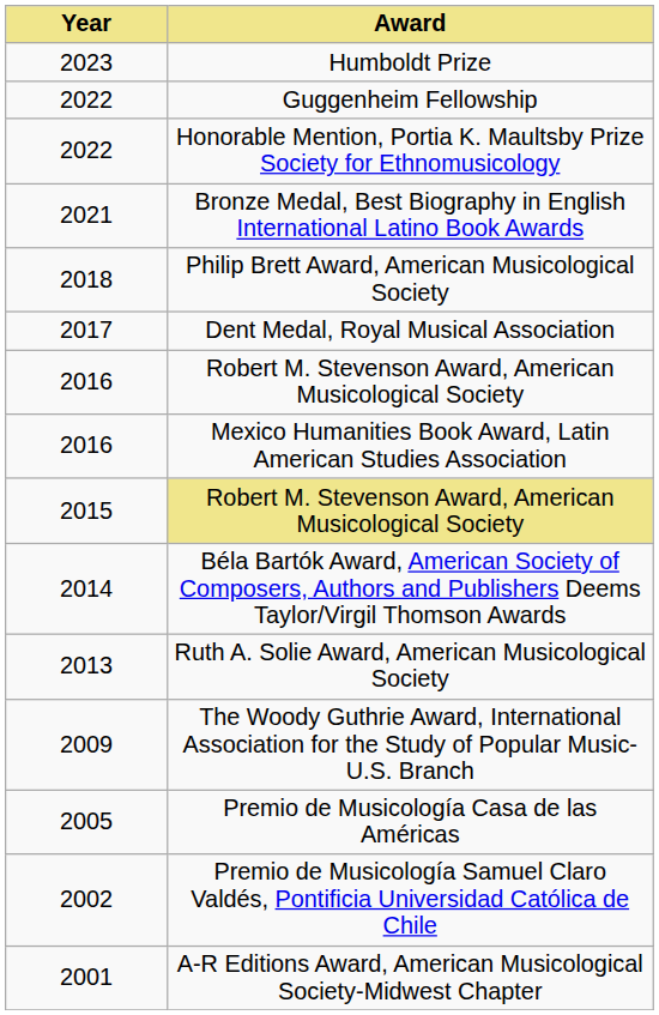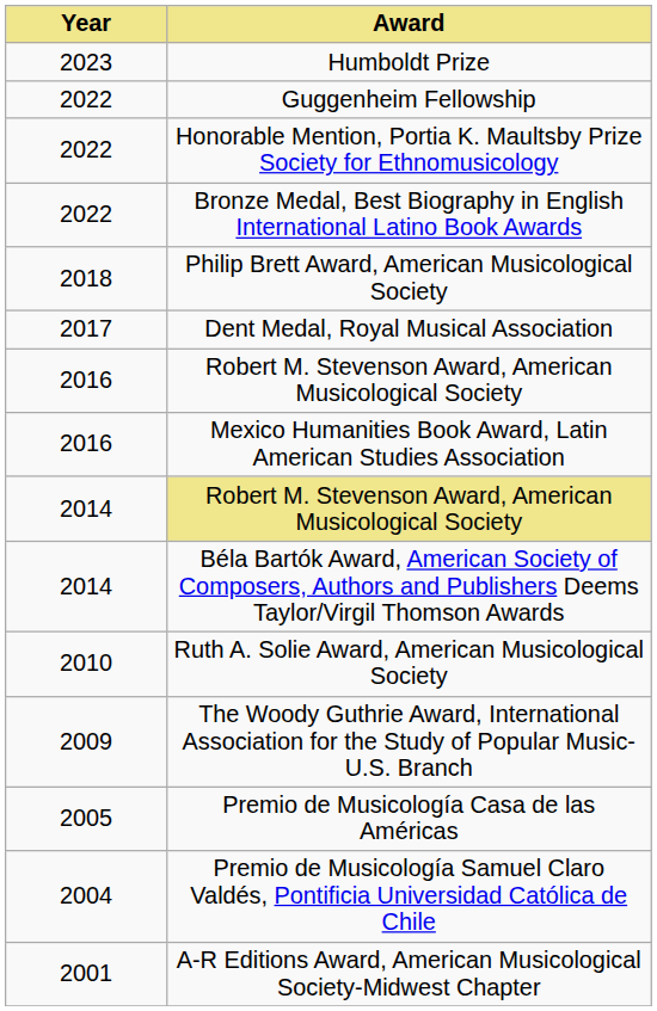row 5 | Year: 2021 -> 2022
row 10 | Year: 2015 -> 2014
row 12 | Year: 2013 -> 2010
row 15 | Year: 2002 -> 2004
